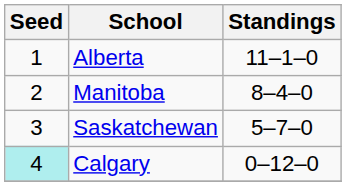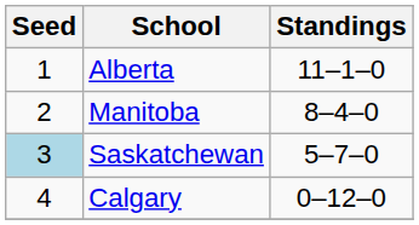Saskatchewan | Seed: no background -> lightblue background
Calgary | Seed: paleturquoise background -> no background
